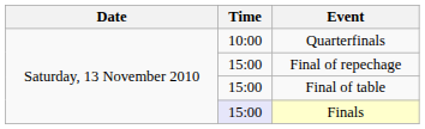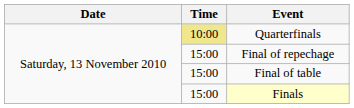Quarterfinals | Time: no background -> khaki background
Finals | Time: lavender background -> no background
